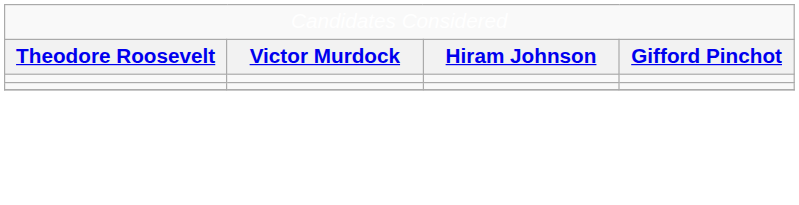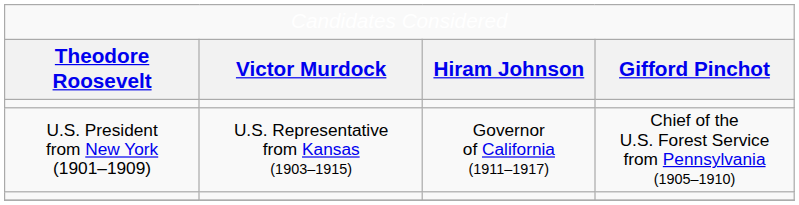+ row: U.S. President from New York (1901–1909) | U.S. Representative from Kansas (1903–1915) | Governor of California (1911–1917) | Chief of the U.S. Forest Service from Pennsylvania (1905–1910)
